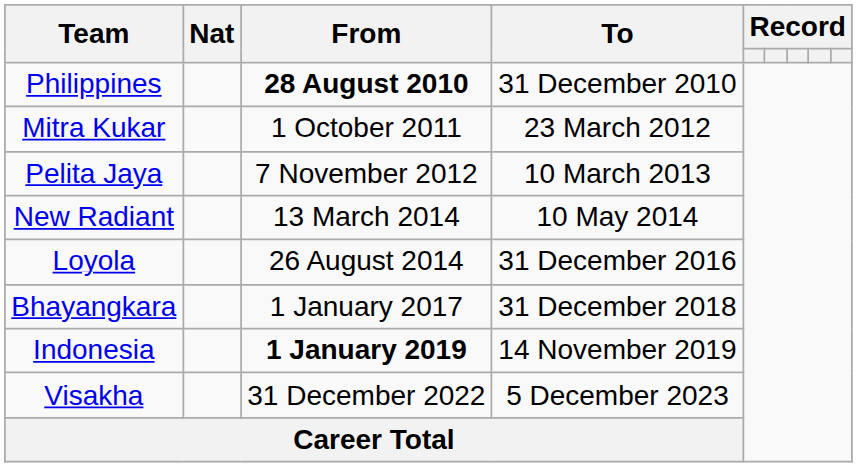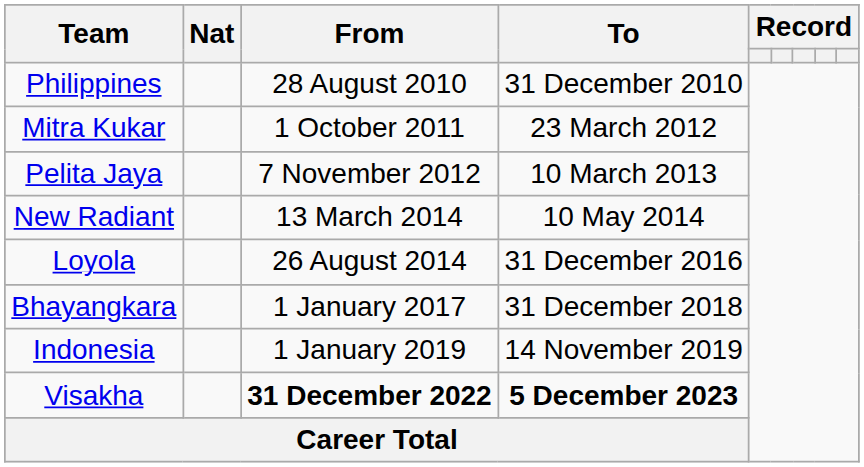Philippines | From: bold -> normal
Indonesia | From: bold -> normal
Visakha | From: normal -> bold
Visakha | To: normal -> bold
